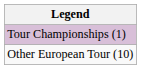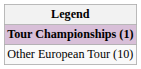row 2 | column 1: normal -> bold
